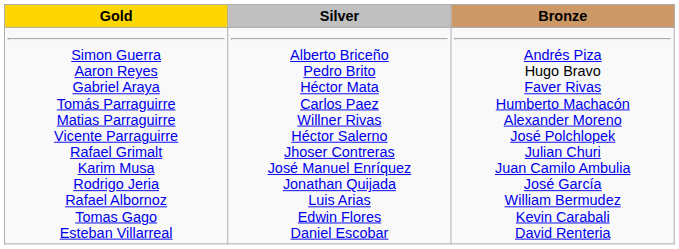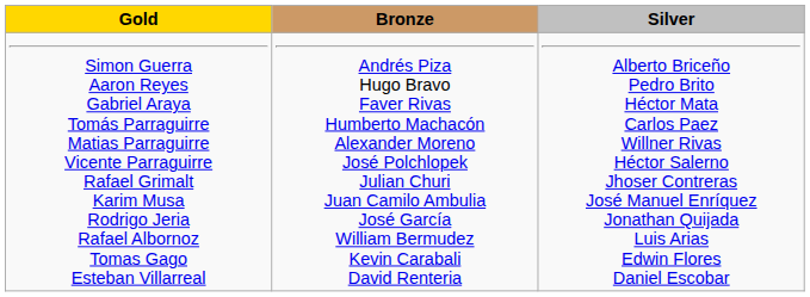columns swapped: Silver <-> Bronze
